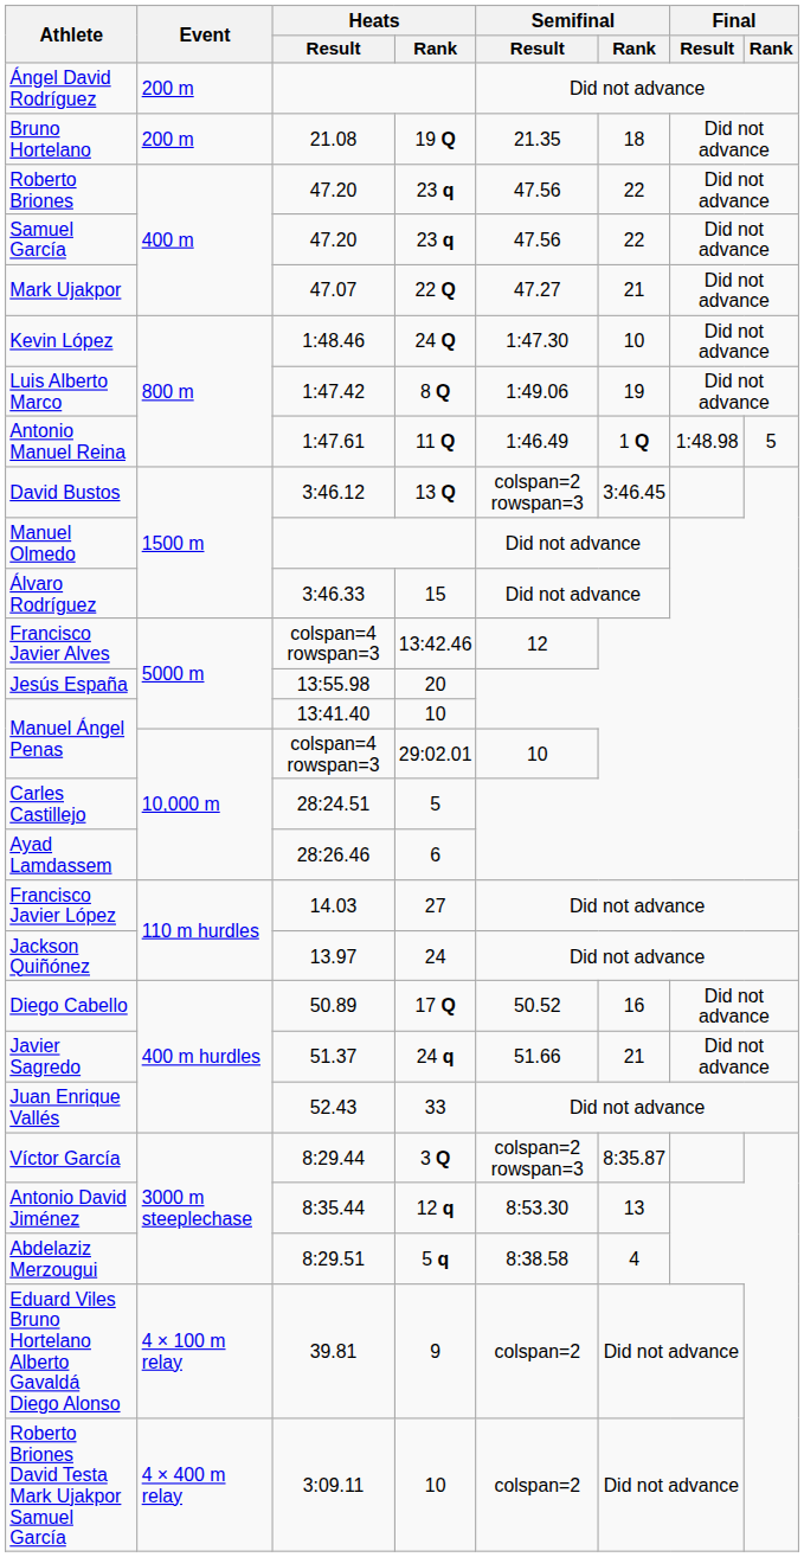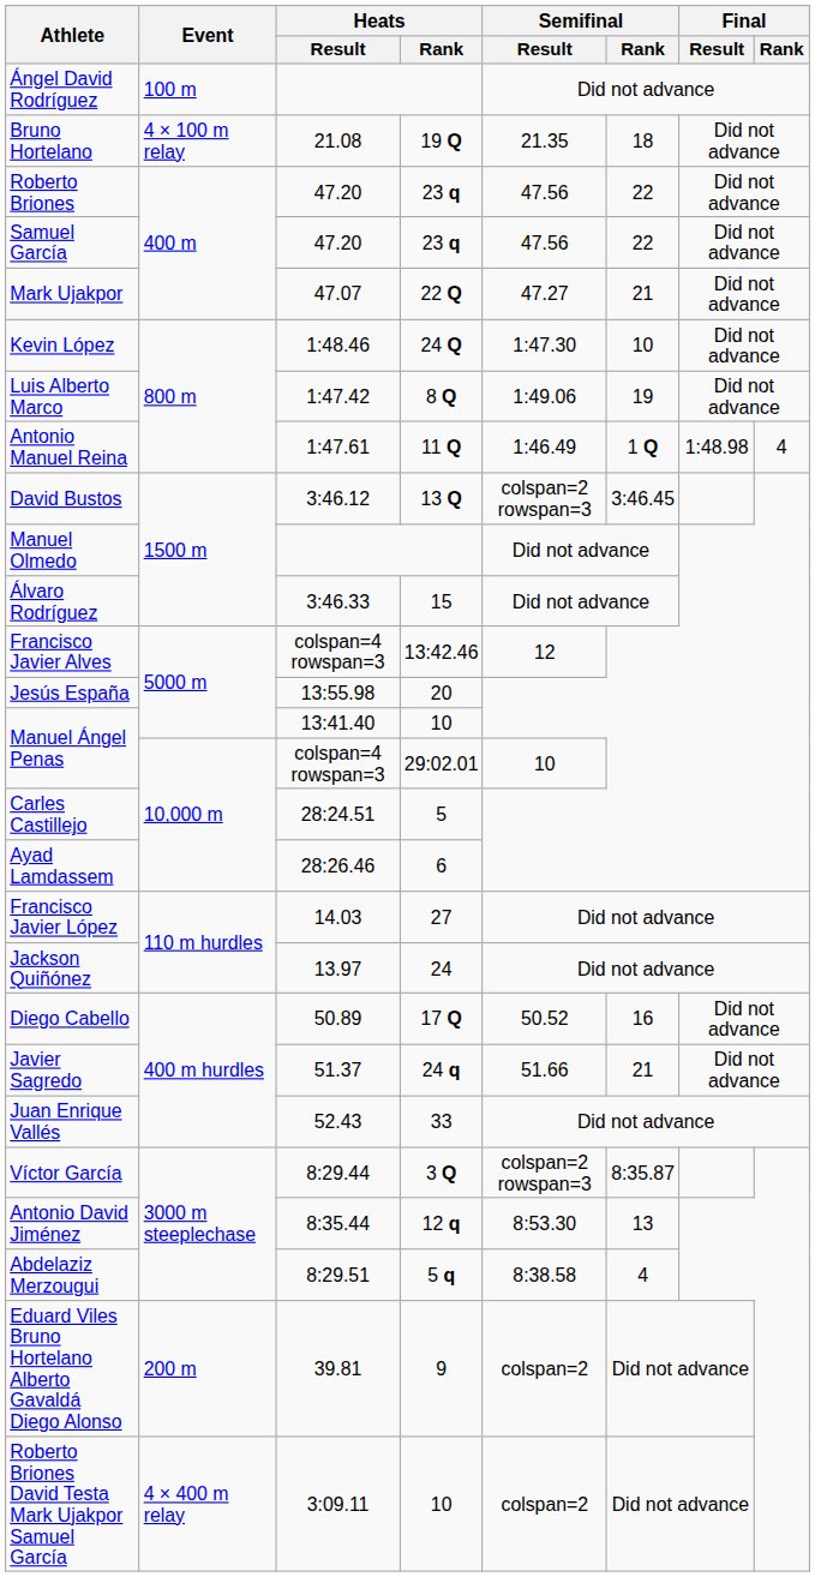Ángel David Rodríguez | Event: 200 m -> 100 m
Bruno Hortelano | Event: 200 m -> 4 × 100 m relay
Antonio Manuel Reina | Final / Rank: 5 -> 4
Eduard Viles Bruno Hortelano Alberto Gavaldá Diego Alonso | Event: 4 × 100 m relay -> 200 m
